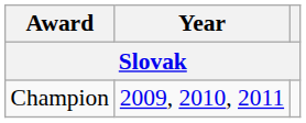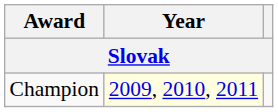Champion | Year: no background -> lightyellow background
